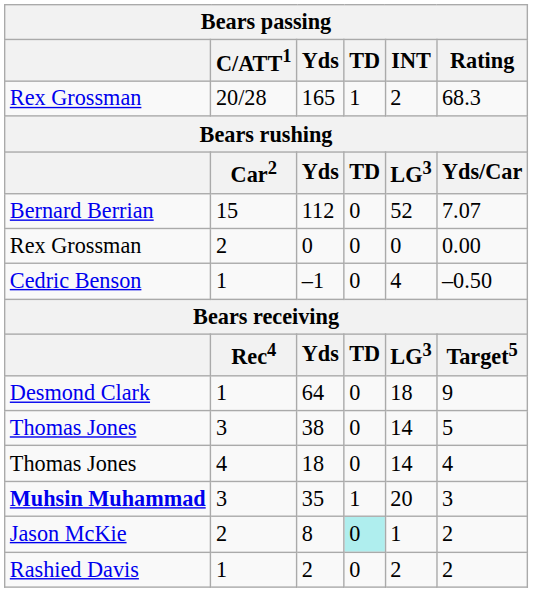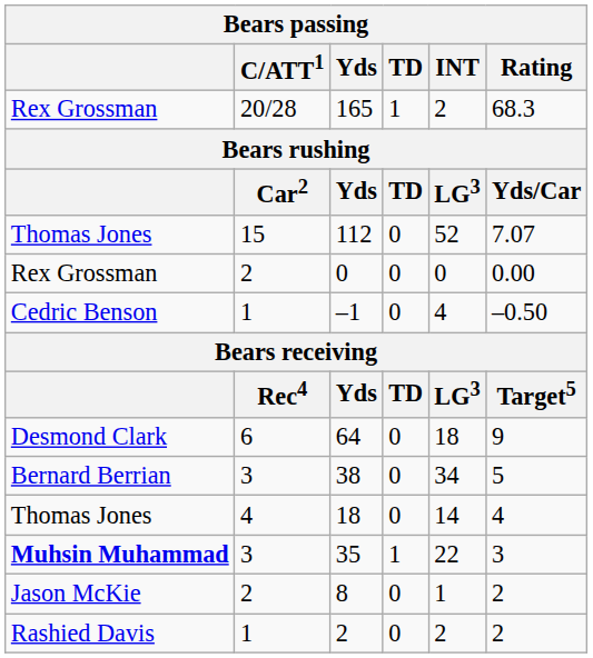112 | column 1: Bernard Berrian -> Thomas Jones
64 | C/ATT1: 1 -> 6
38 | column 1: Thomas Jones -> Bernard Berrian
38 | INT: 14 -> 34
35 | INT: 20 -> 22
8 | TD: paleturquoise background -> no background
